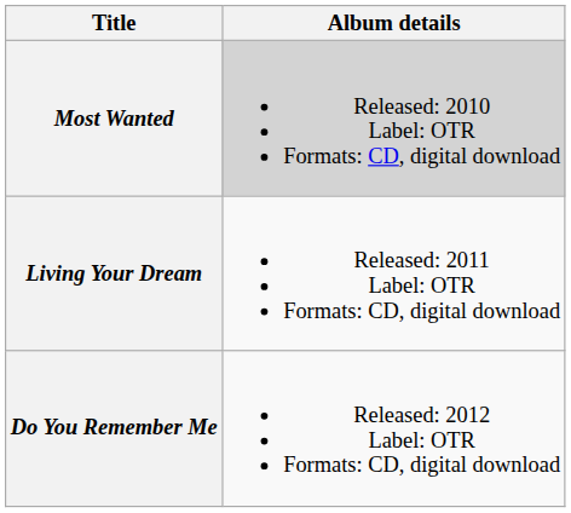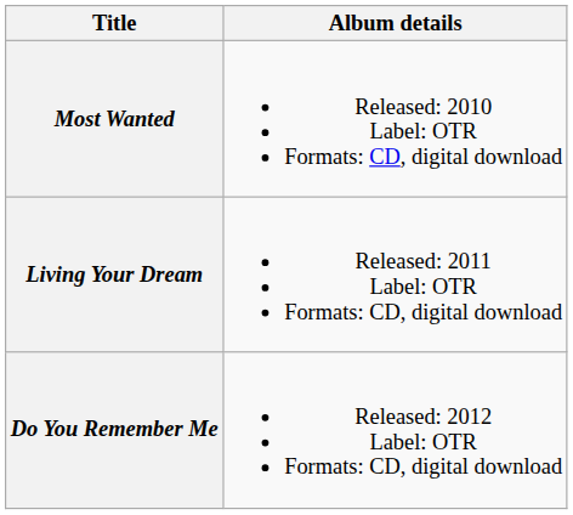Most Wanted | Album details: lightgrey background -> no background
